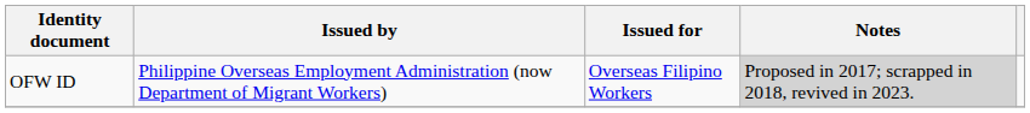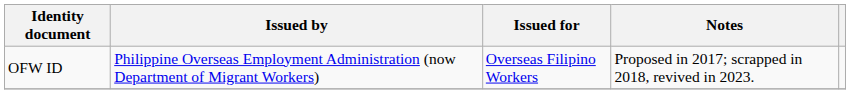OFW ID | Notes: lightgrey background -> no background
